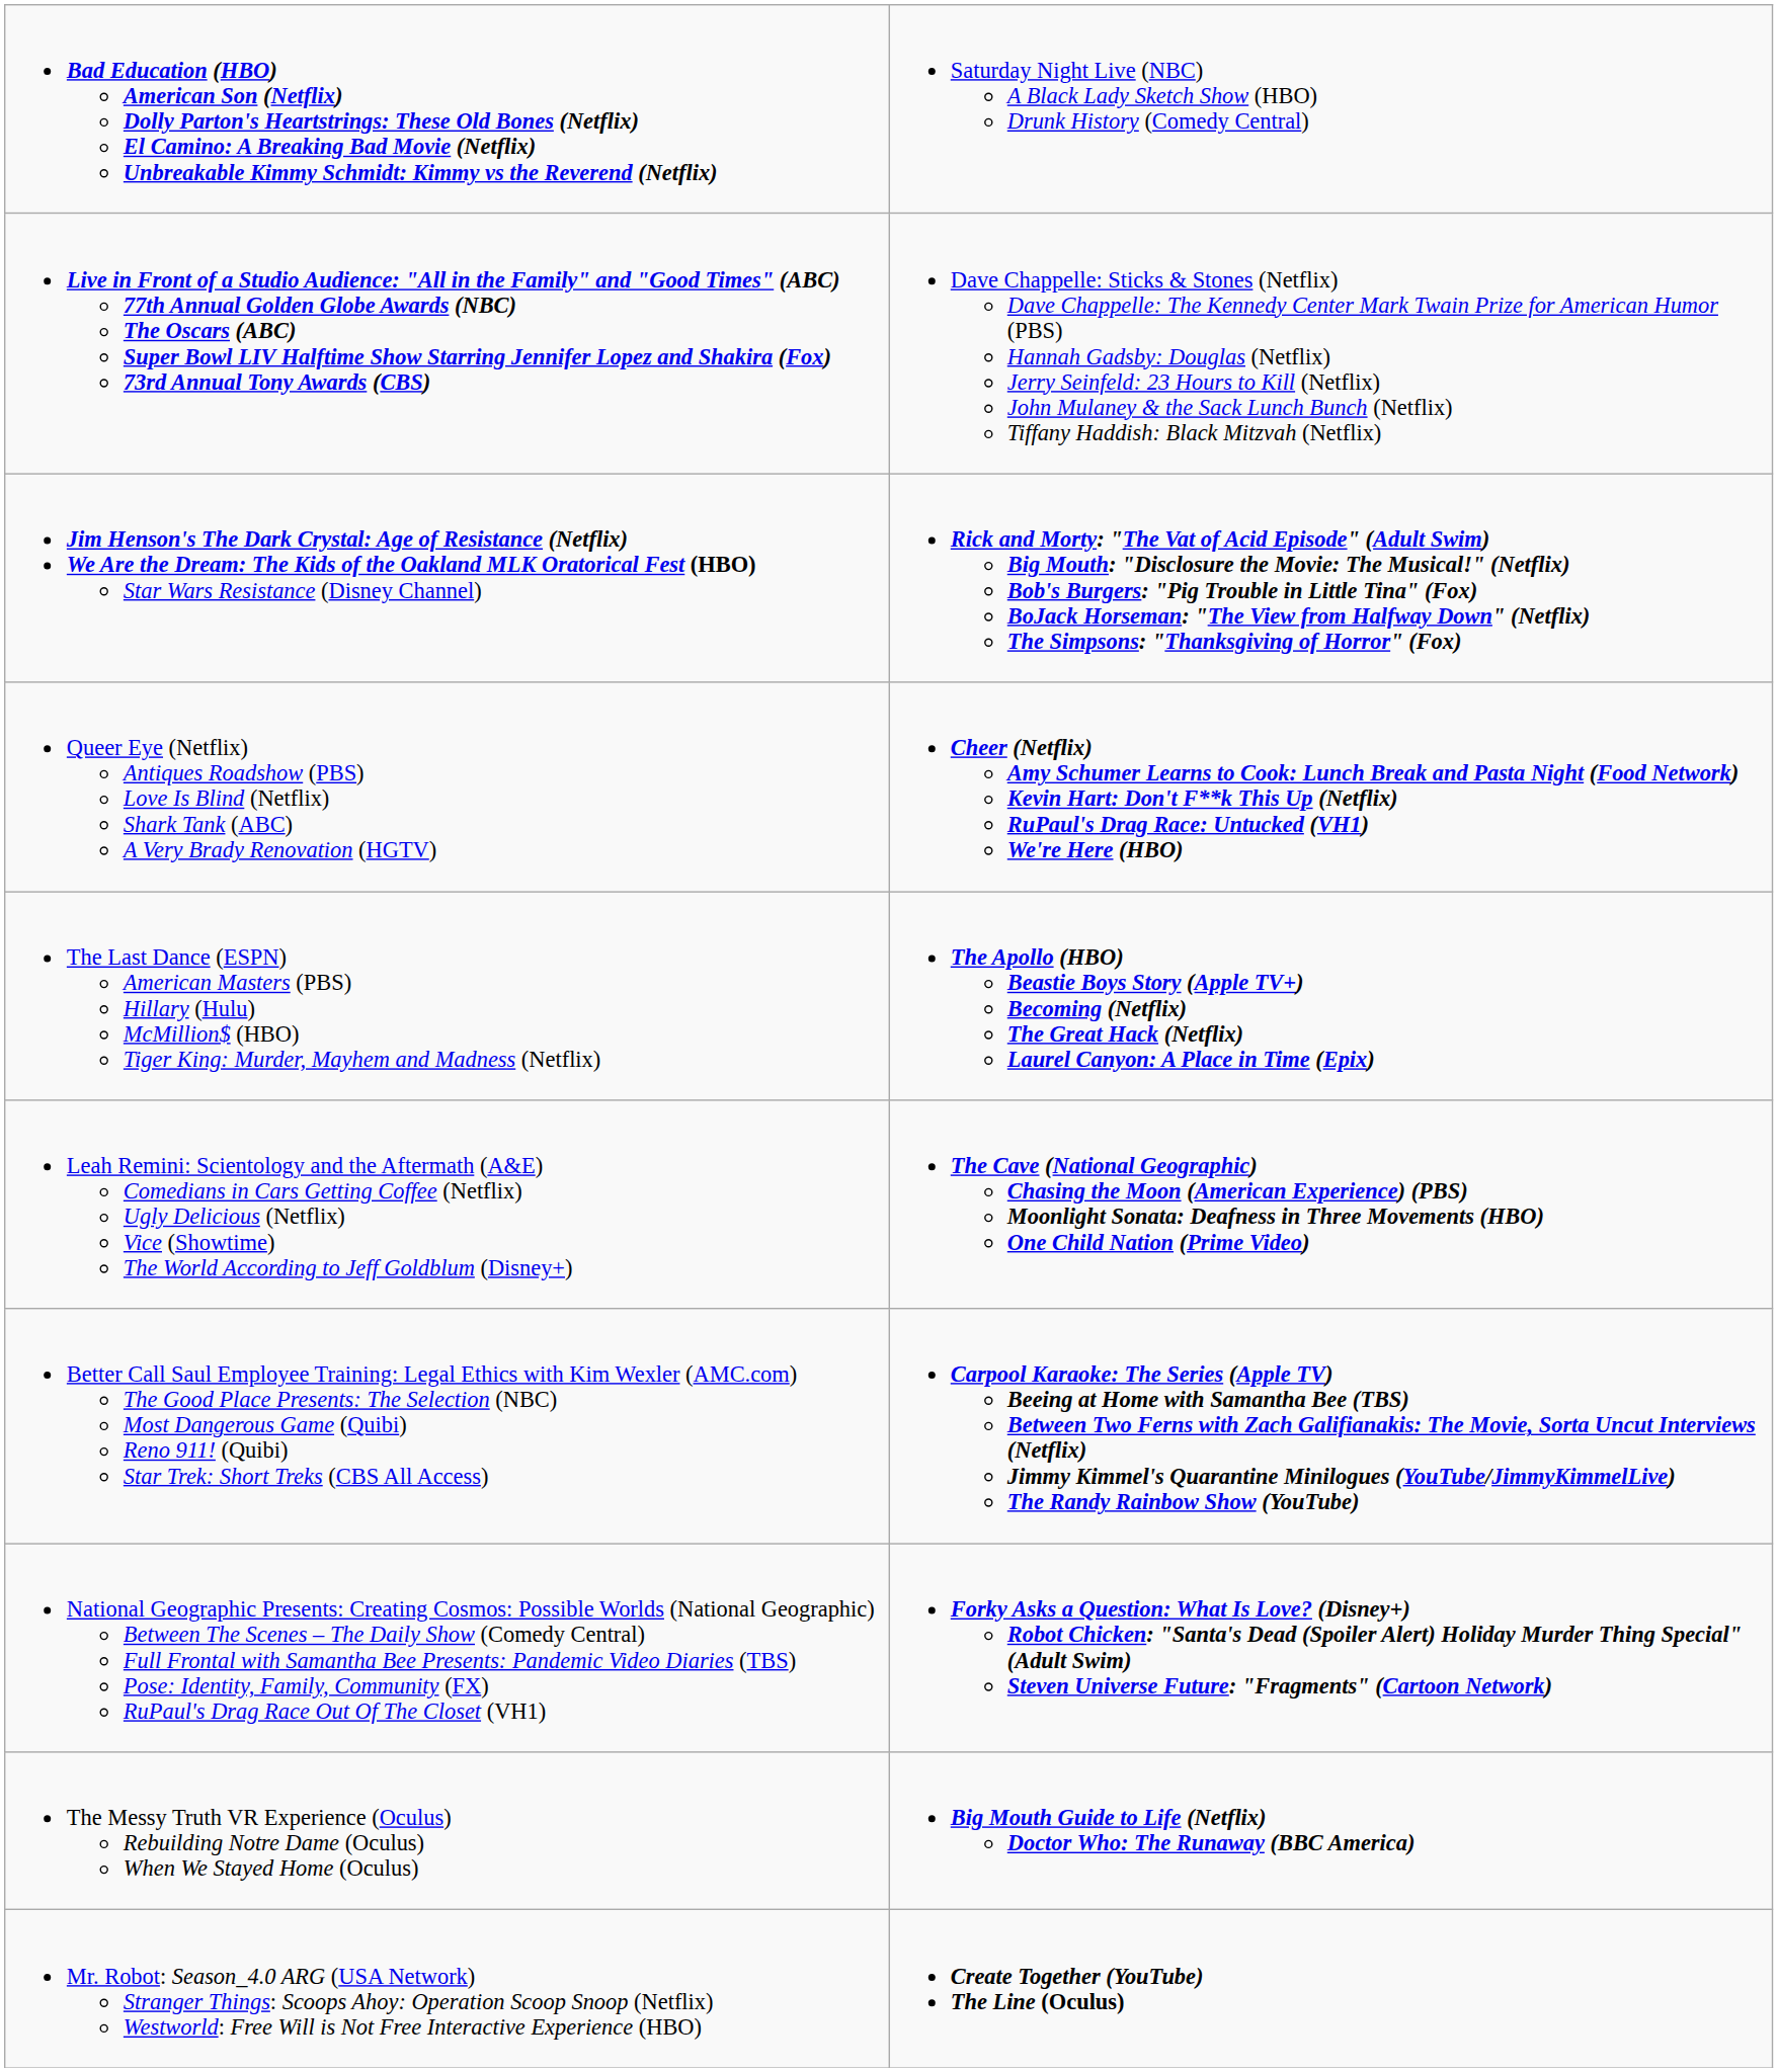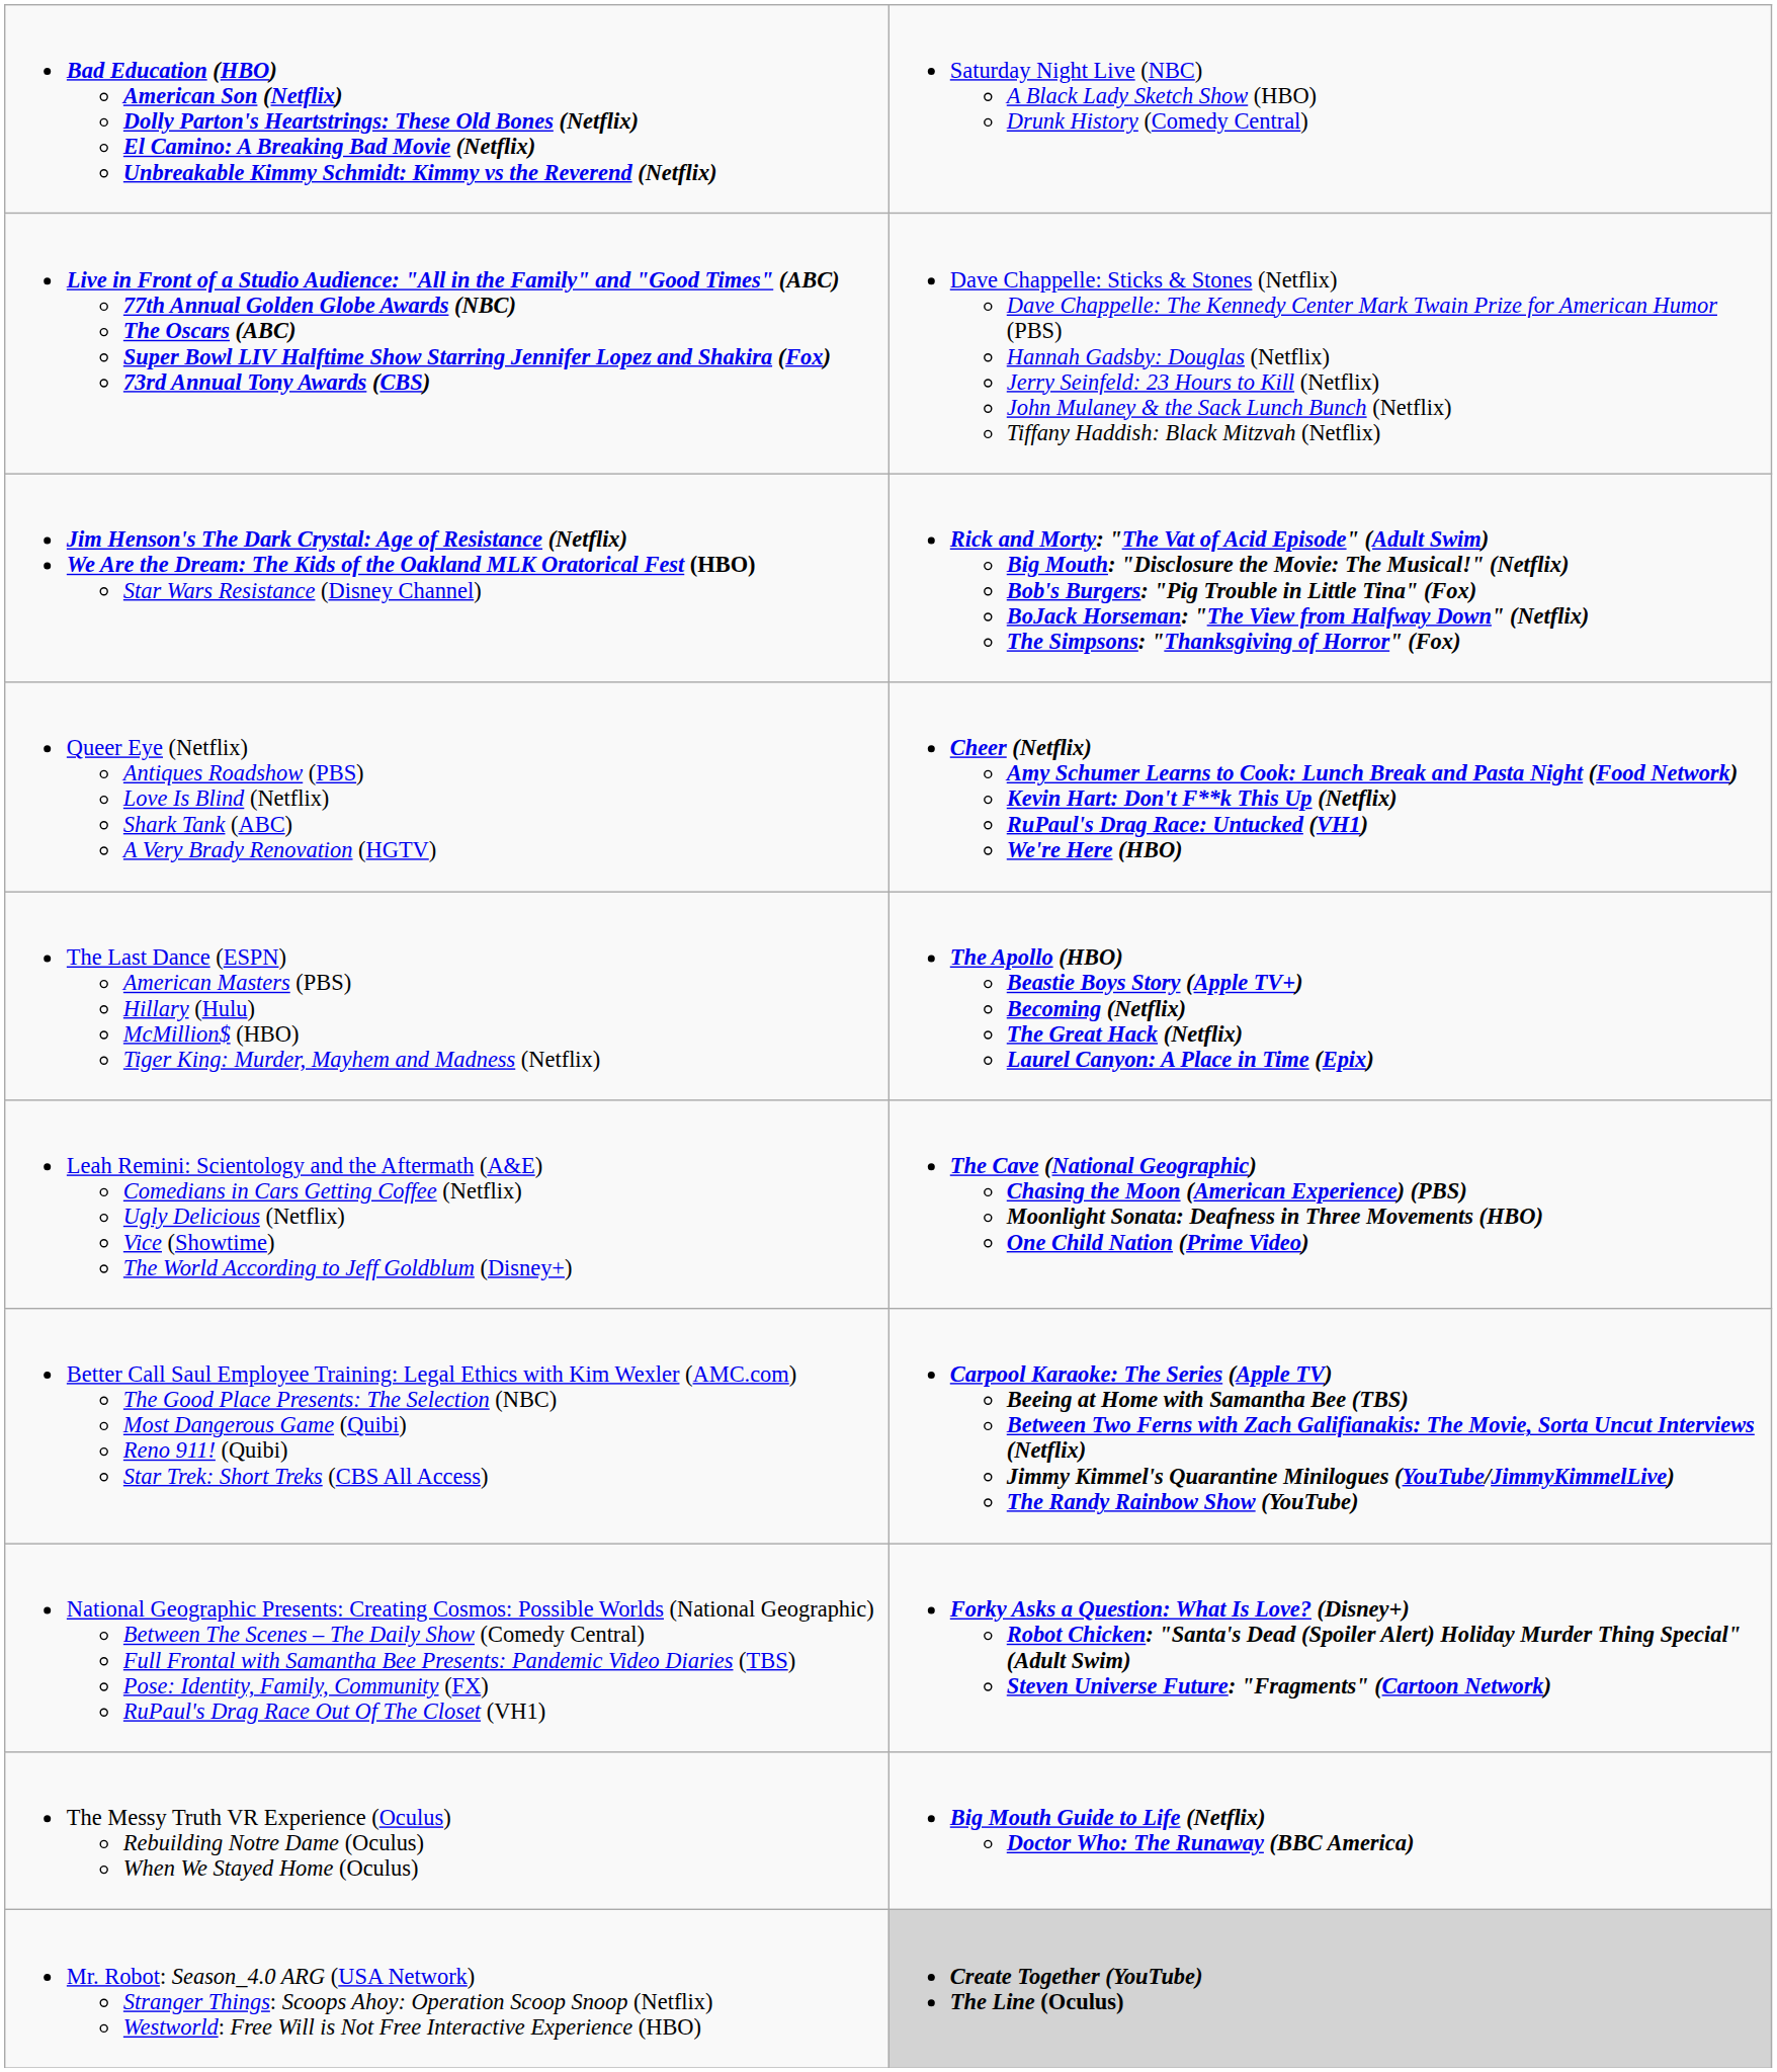row 10 | column 2: no background -> lightgrey background
